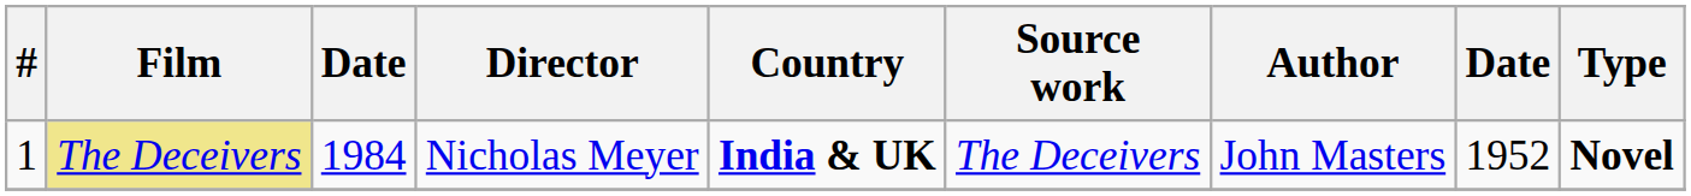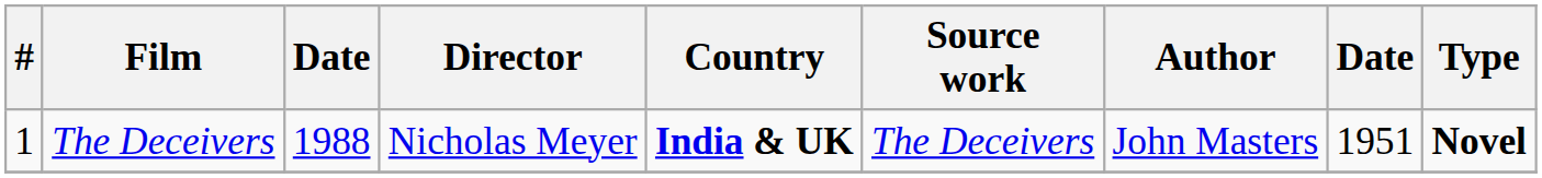row 2 | Film: khaki background -> no background
row 2 | column 3: 1984 -> 1988
row 2 | column 8: 1952 -> 1951
